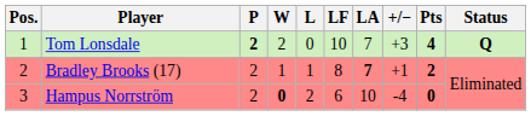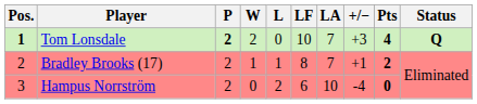Tom Lonsdale | Pos.: normal -> bold
Bradley Brooks (17) | LA: bold -> normal
Hampus Norrström | W: bold -> normal
